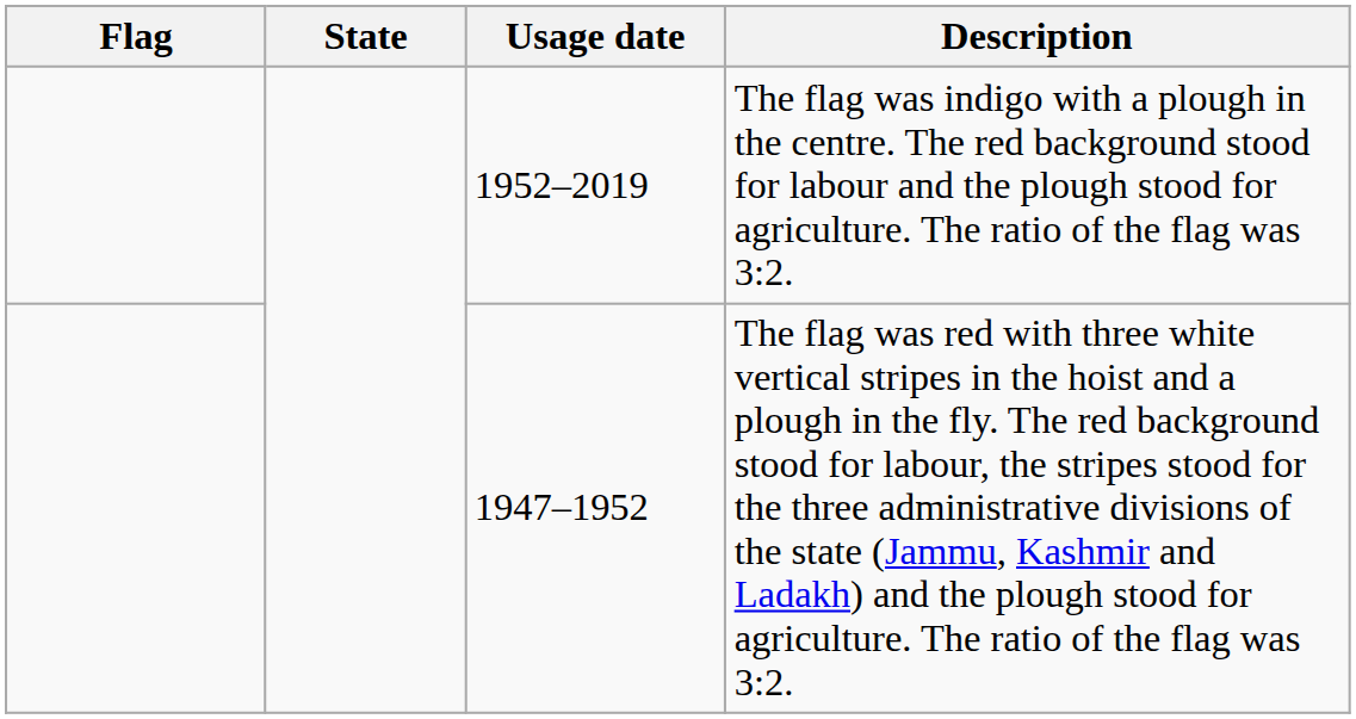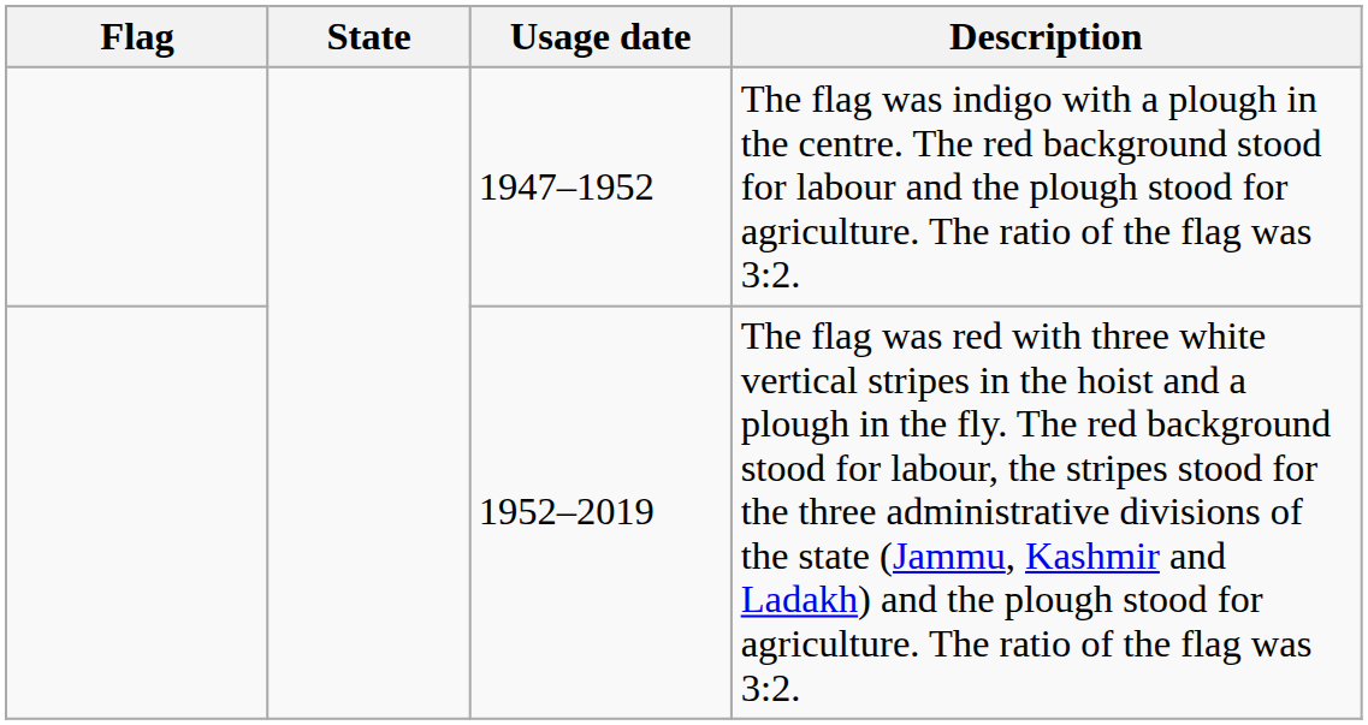row 2 | Usage date: 1952–2019 -> 1947–1952
row 3 | Usage date: 1947–1952 -> 1952–2019
